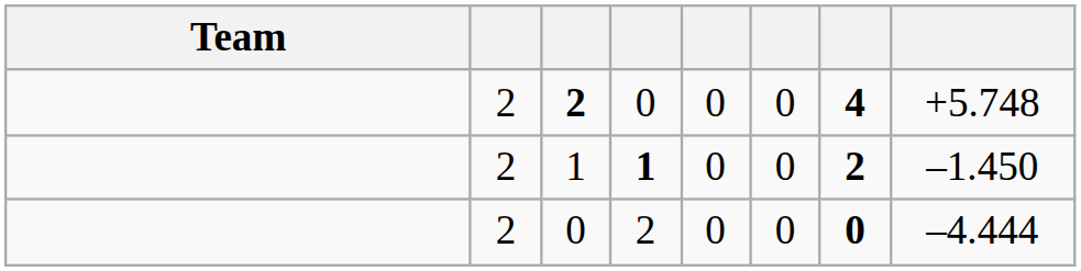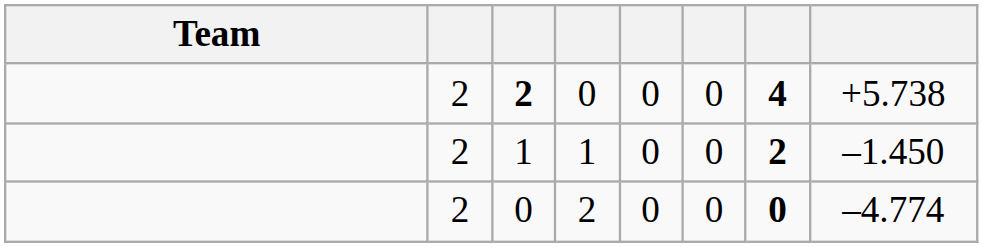row 2 | column 8: +5.748 -> +5.738
row 3 | column 4: bold -> normal
row 4 | column 8: –4.444 -> –4.774
